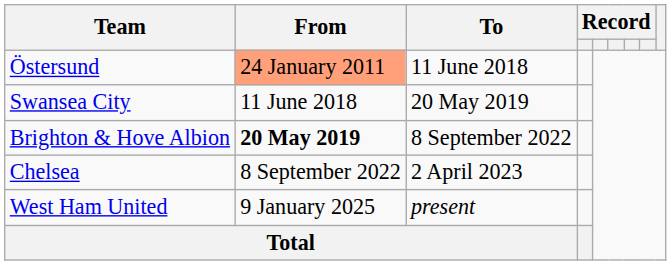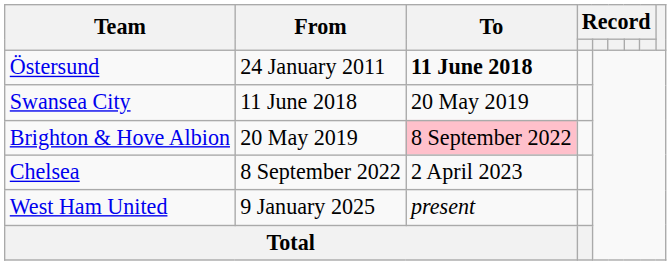Östersund | From: lightsalmon background -> no background
Östersund | To: normal -> bold
Brighton & Hove Albion | From: bold -> normal
Brighton & Hove Albion | To: no background -> pink background
